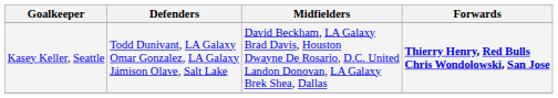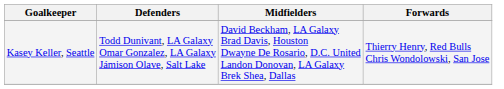Kasey Keller, Seattle | Forwards: bold -> normal
